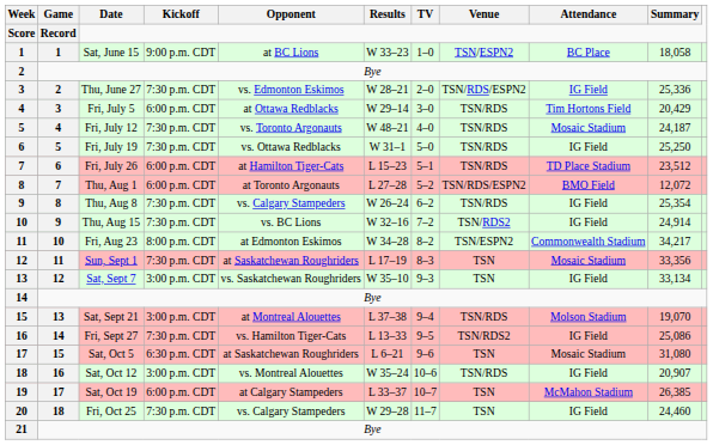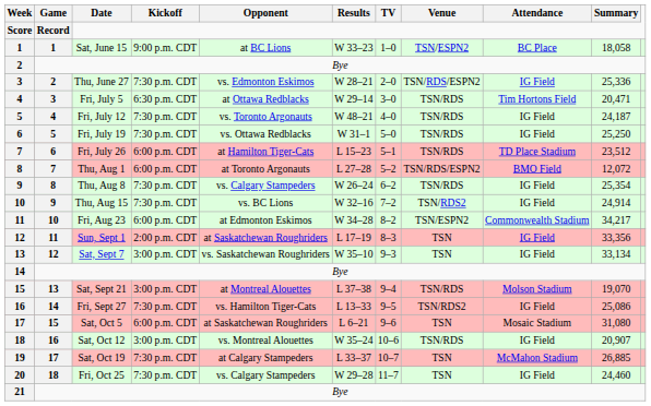Fri, July 5 | Kickoff: 6:00 p.m. CDT -> 6:30 p.m. CDT
Fri, July 5 | Summary: 20,429 -> 20,471
Fri, July 12 | Attendance: Mosaic Stadium -> IG Field
Fri, Aug 23 | Kickoff: 8:00 p.m. CDT -> 6:00 p.m. CDT
Sun, Sept 1 | Kickoff: 7:30 p.m. CDT -> 2:00 p.m. CDT
Sun, Sept 1 | Attendance: Mosaic Stadium -> IG Field
Sat, Oct 5 | Kickoff: 6:30 p.m. CDT -> 6:00 p.m. CDT
Sat, Oct 19 | Kickoff: 6:00 p.m. CDT -> 7:30 p.m. CDT
Sat, Oct 19 | Summary: 26,385 -> 26,885
